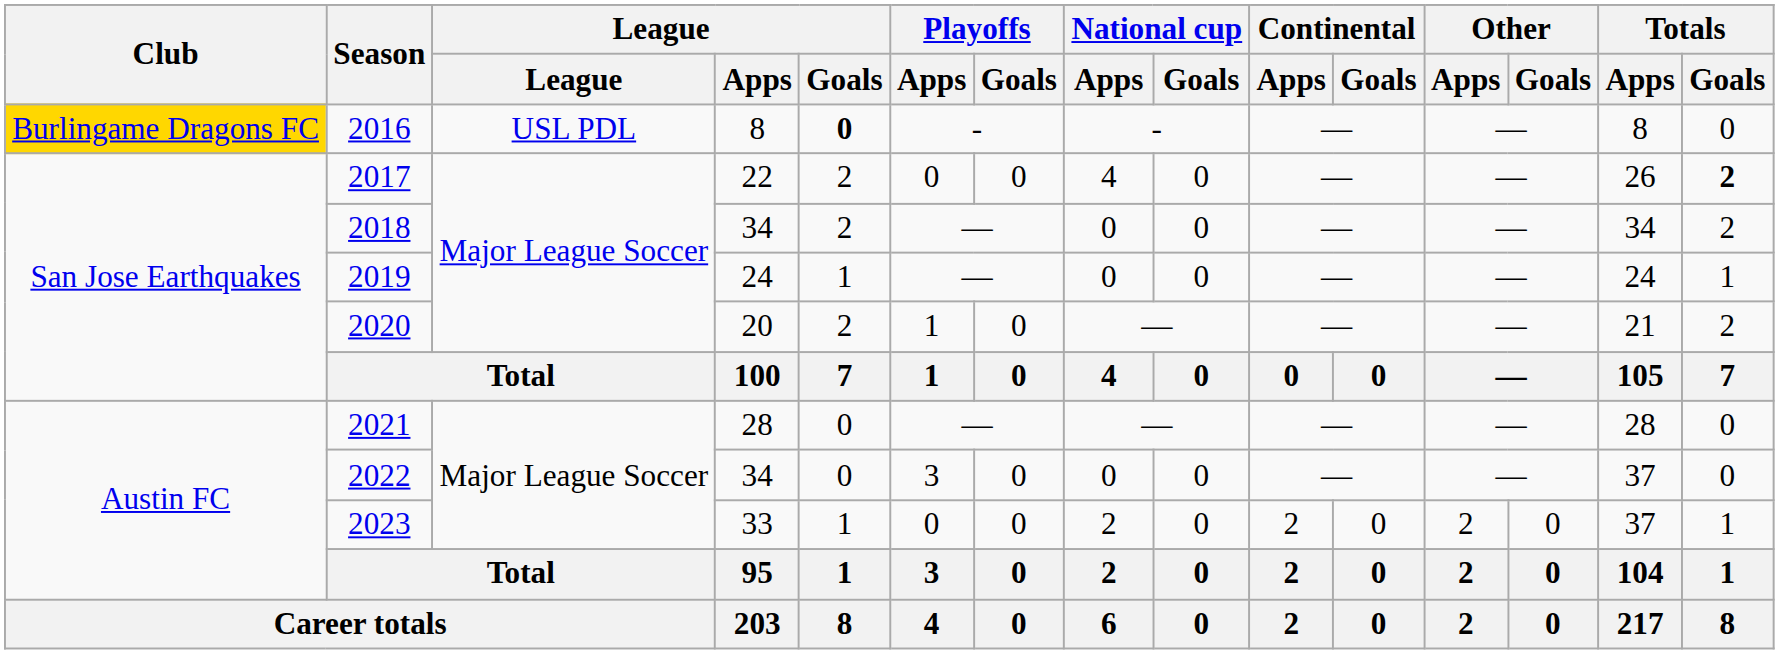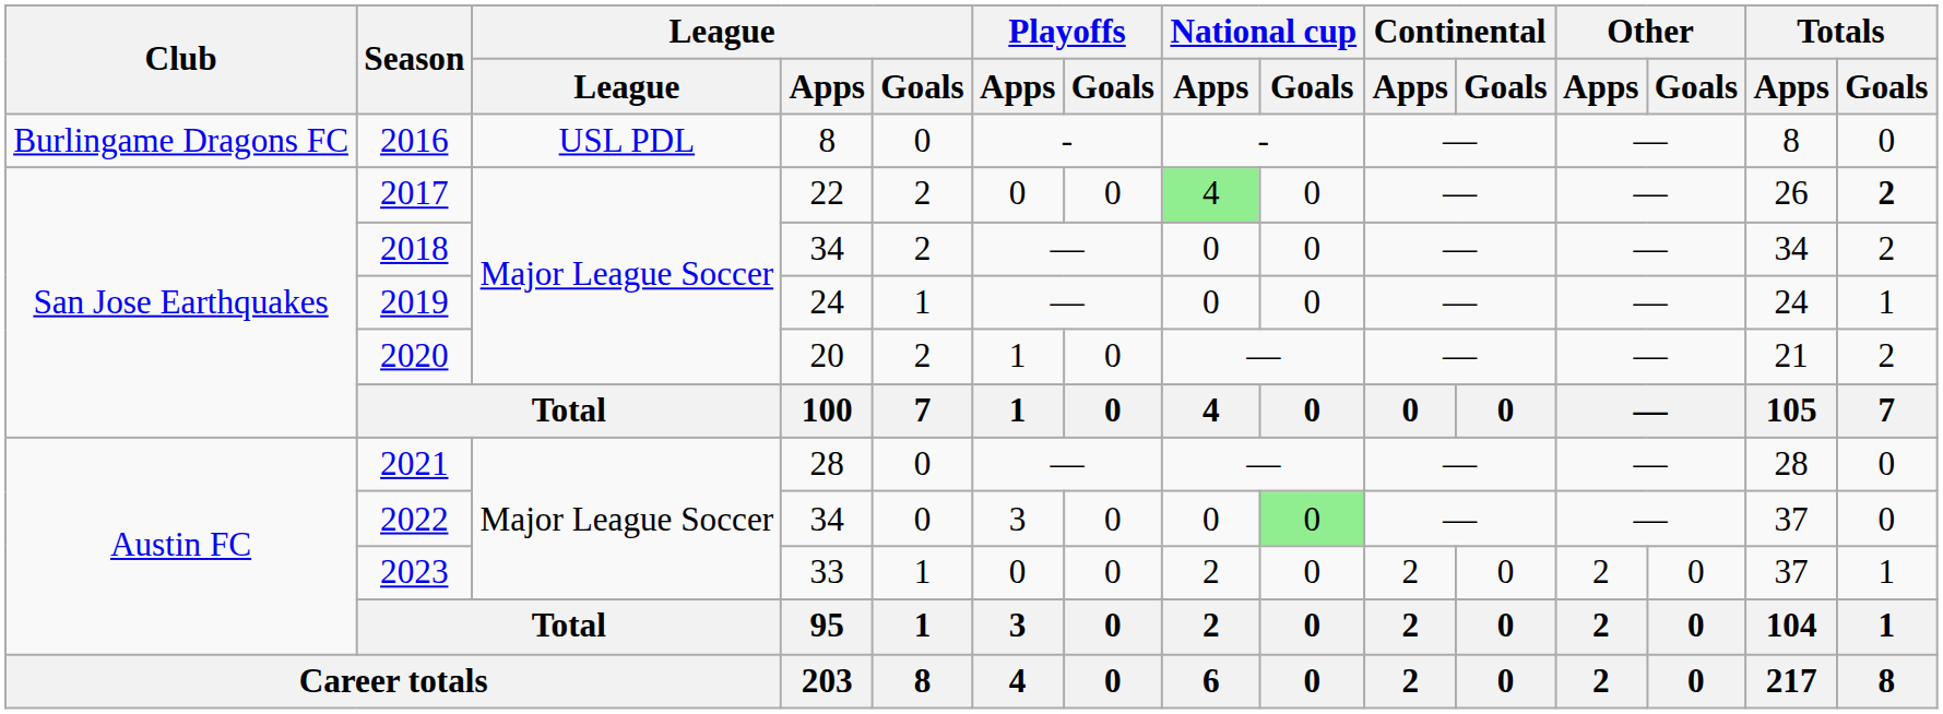2016 | Club: gold background -> no background
2016 | League / Goals: bold -> normal
2017 | National cup / Apps: no background -> lightgreen background
2022 | National cup / Goals: no background -> lightgreen background
